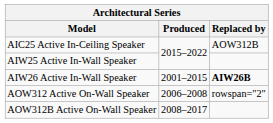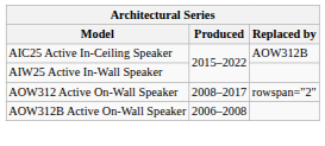- row: AIW26 Active In-Wall Speaker | 2001–2015 | AIW26B
AOW312 Active On-Wall Speaker | Produced: 2006–2008 -> 2008–2017
AOW312B Active On-Wall Speaker | Produced: 2008–2017 -> 2006–2008
